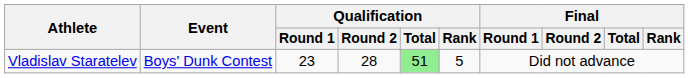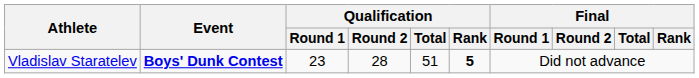Vladislav Staratelev | Event: normal -> bold
Vladislav Staratelev | Qualification / Total: lightgreen background -> no background
Vladislav Staratelev | Qualification / Rank: normal -> bold
